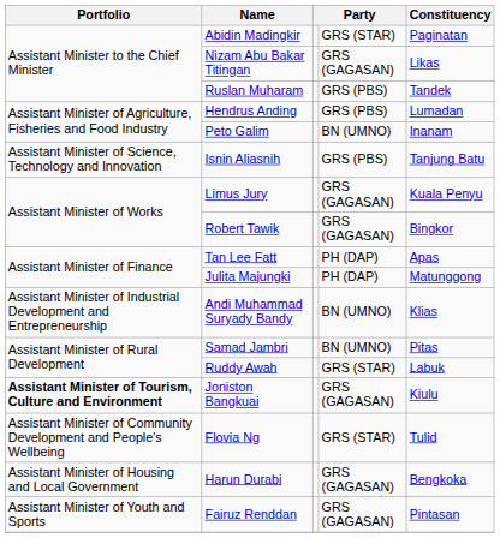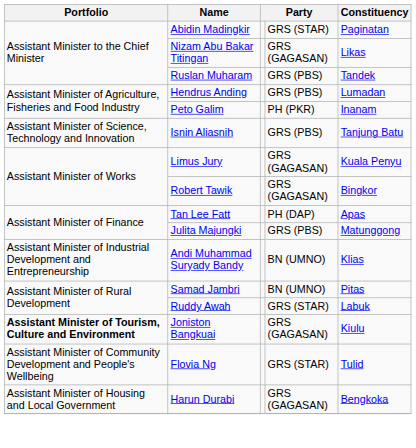Peto Galim | column 4: BN (UMNO) -> PH (PKR)
Julita Majungki | column 4: PH (DAP) -> GRS (PBS)
- row: Assistant Minister of Youth and Sports | Fairuz Renddan | GRS (GAGASAN) | Pintasan
